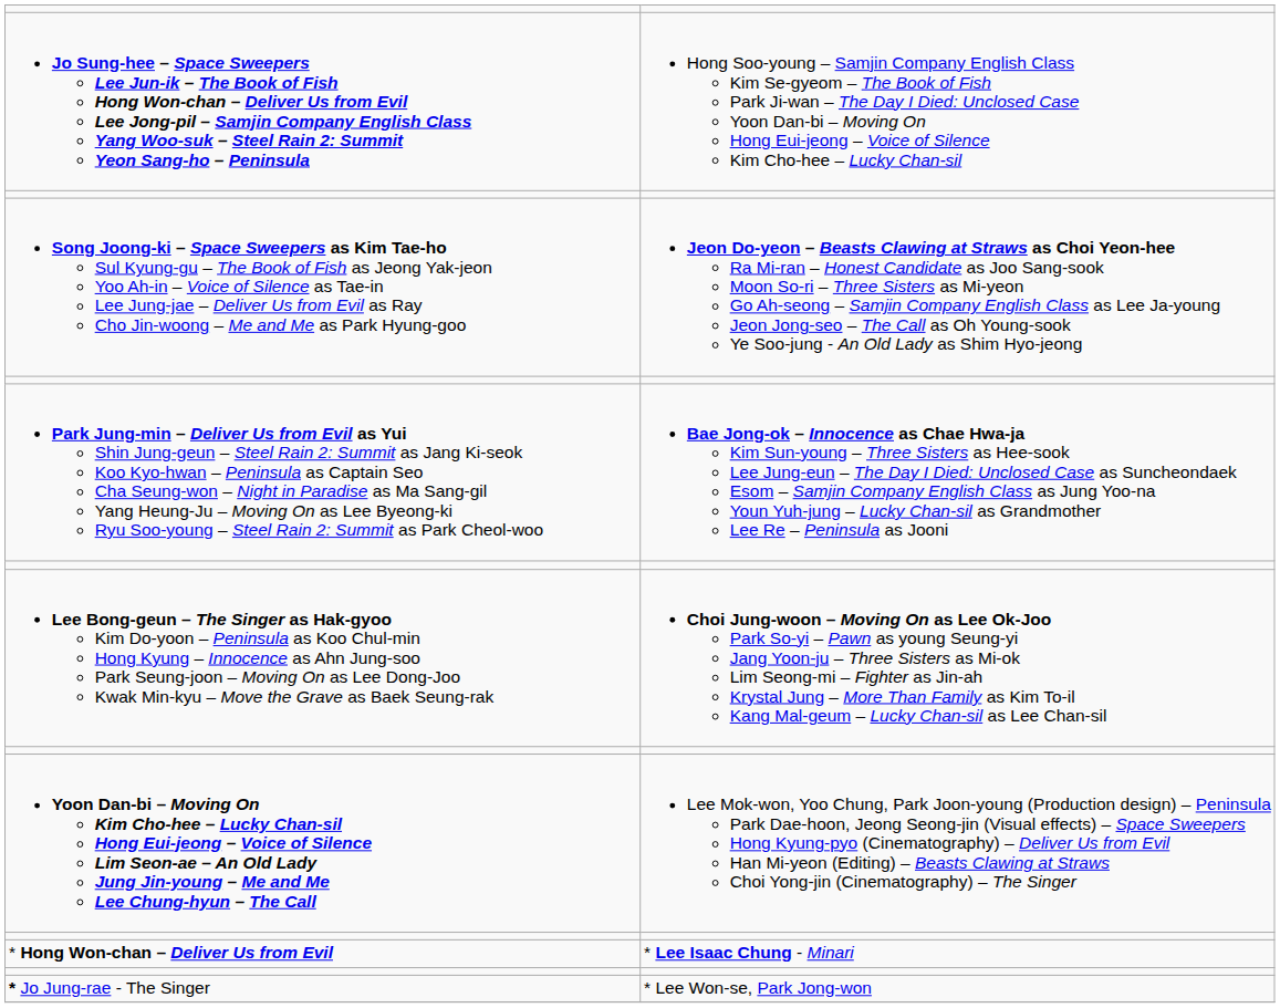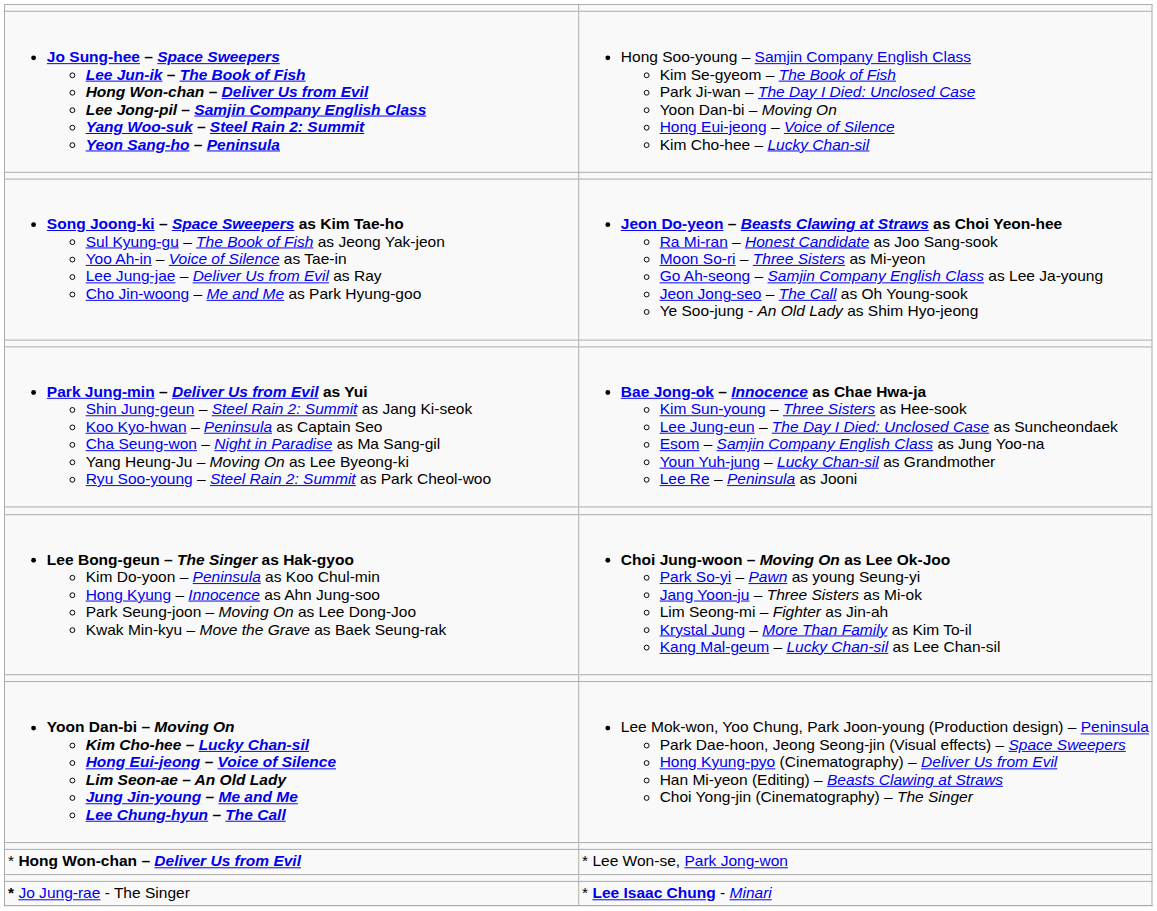row 12 | column 2: * Lee Isaac Chung - Minari -> * Lee Won-se, Park Jong-won
row 14 | column 2: * Lee Won-se, Park Jong-won -> * Lee Isaac Chung - Minari
